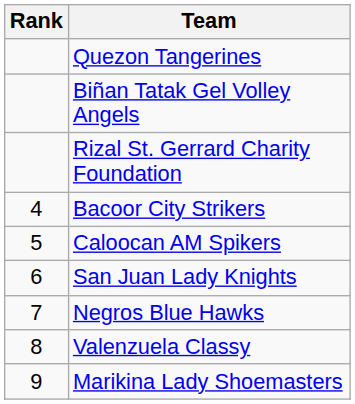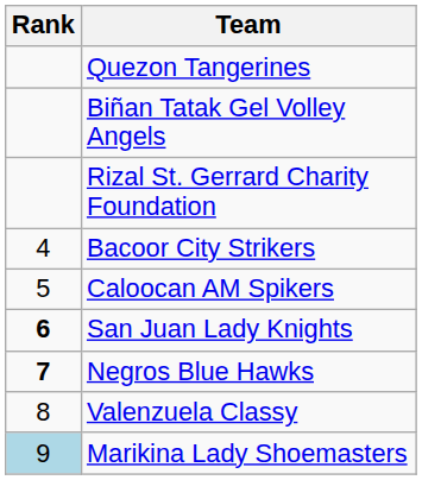San Juan Lady Knights | Rank: normal -> bold
Negros Blue Hawks | Rank: normal -> bold
Marikina Lady Shoemasters | Rank: no background -> lightblue background
